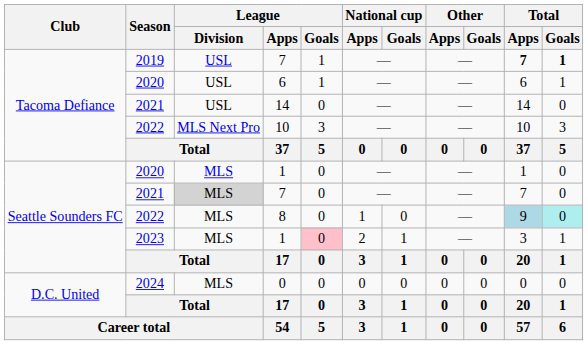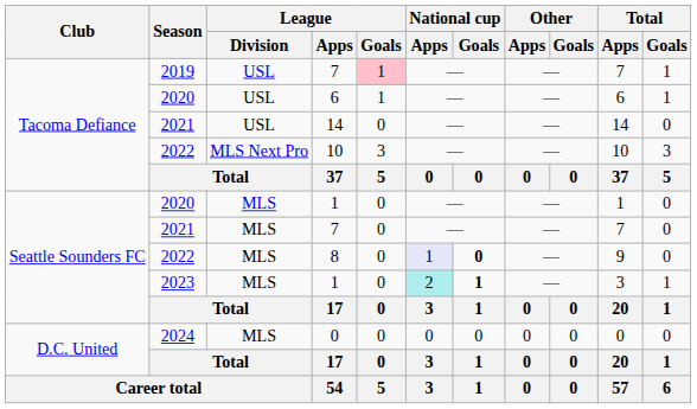2019 / 7 | League / Goals: no background -> pink background
2019 / 7 | Total / Apps: bold -> normal
2019 / 7 | Total / Goals: bold -> normal
2021 / 7 | League / Division: lightgrey background -> no background
8 | National cup / Apps: no background -> lavender background
8 | National cup / Goals: normal -> bold
8 | Total / Apps: lightblue background -> no background
8 | Total / Goals: paleturquoise background -> no background
2023 / 1 | League / Goals: pink background -> no background
2023 / 1 | National cup / Apps: no background -> paleturquoise background
2023 / 1 | National cup / Goals: normal -> bold
